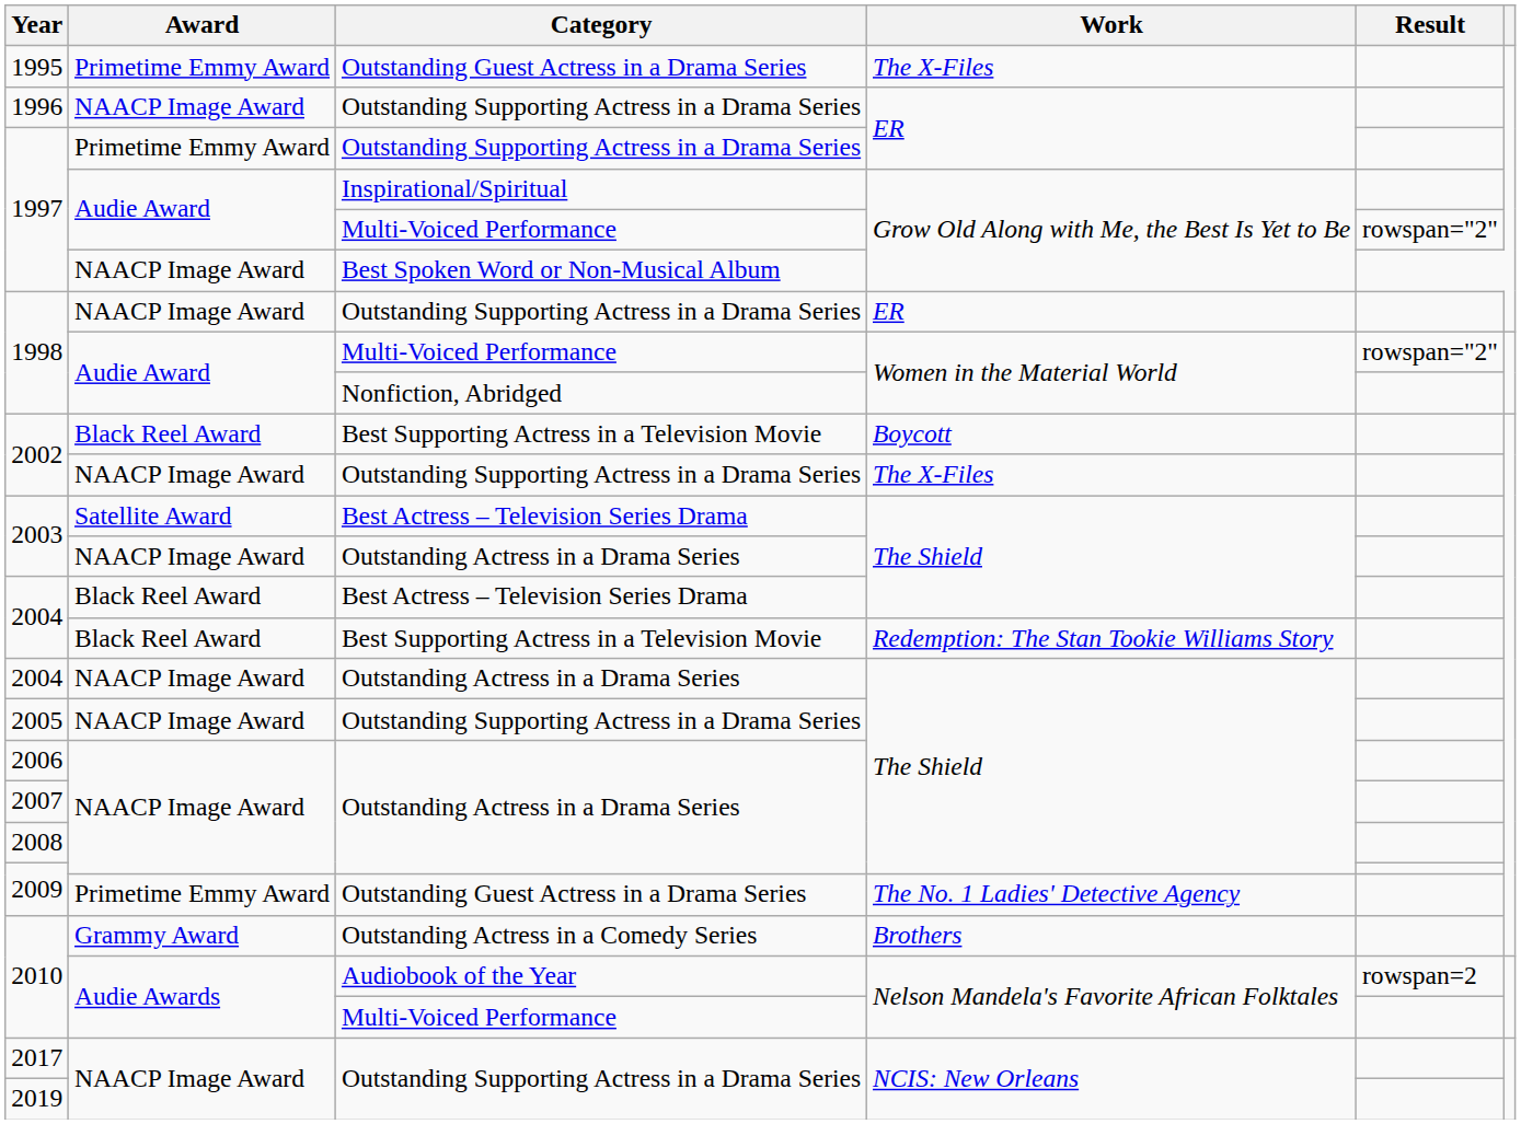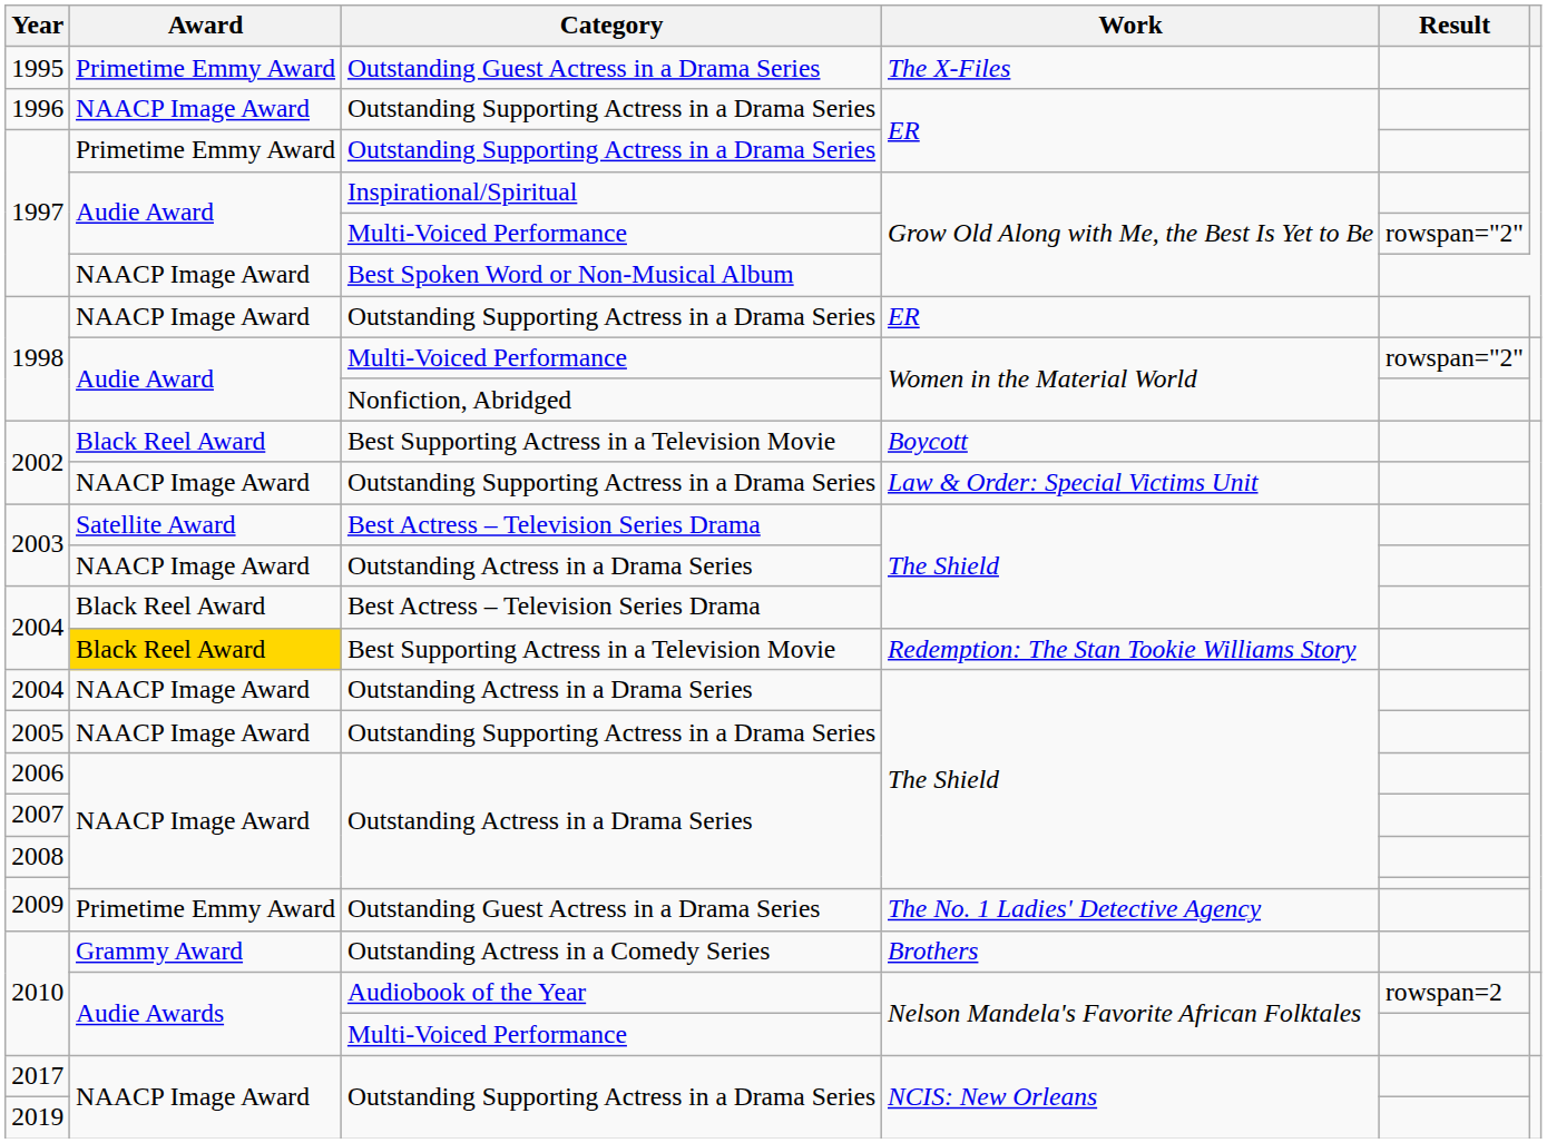2002 / Outstanding Supporting Actress in a Drama Series | Work: The X-Files -> Law & Order: Special Victims Unit
2004 / Best Supporting Actress in a Television Movie | Award: no background -> gold background
